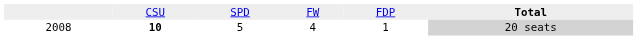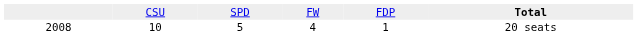2008 | column 2: bold -> normal
2008 | column 6: lightgrey background -> no background
